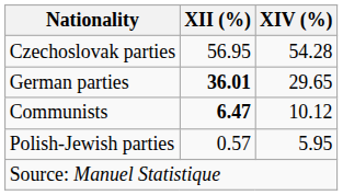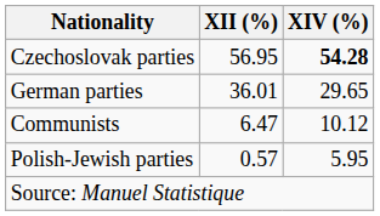Czechoslovak parties | XIV (%): normal -> bold
German parties | XII (%): bold -> normal
Communists | XII (%): bold -> normal
